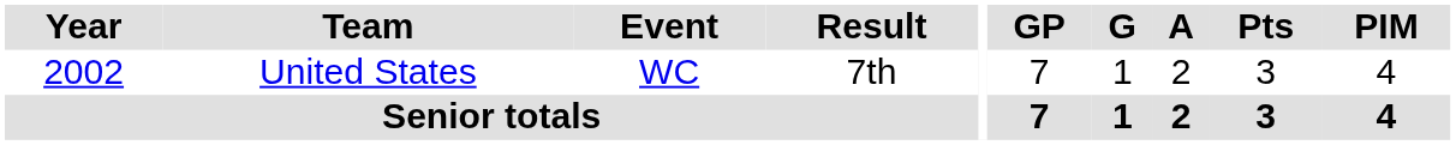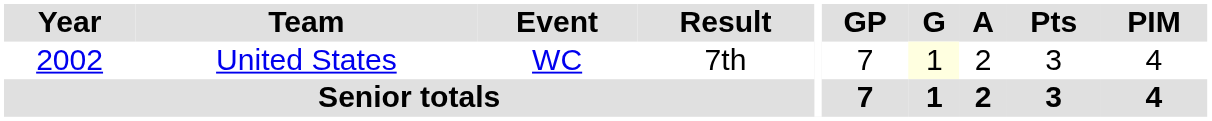United States | G: no background -> lightyellow background
